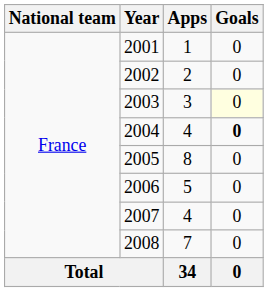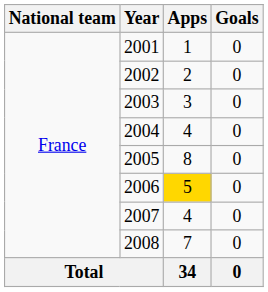2003 | Goals: lightyellow background -> no background
2004 | Goals: bold -> normal
2006 | Apps: no background -> gold background
